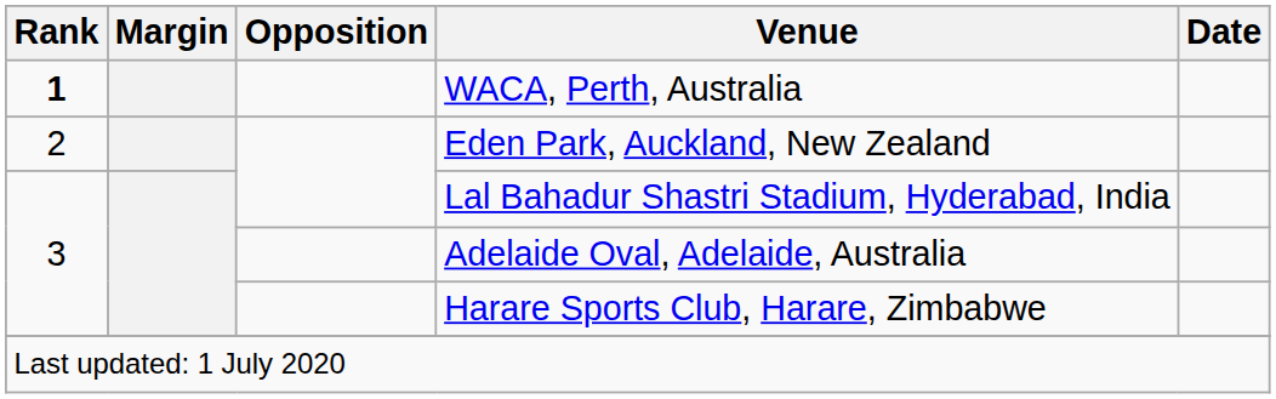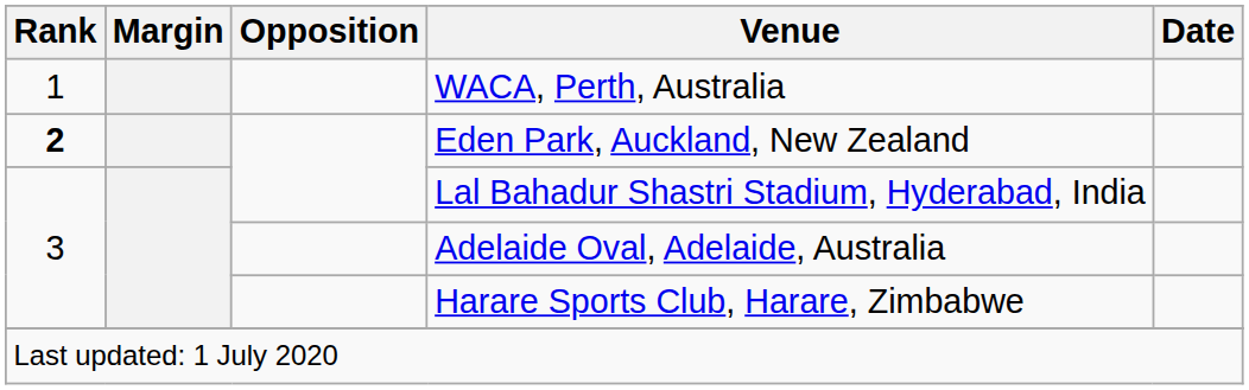WACA, Perth, Australia | Rank: bold -> normal
Eden Park, Auckland, New Zealand | Rank: normal -> bold
